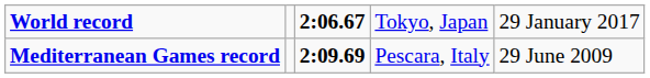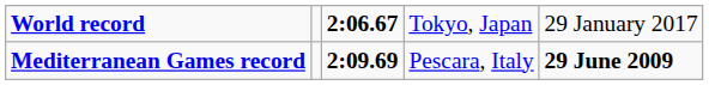Mediterranean Games record | column 5: normal -> bold
